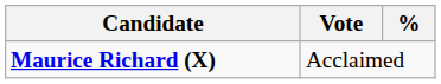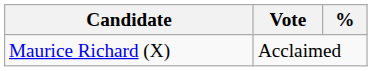Maurice Richard (X) | Candidate: bold -> normal
